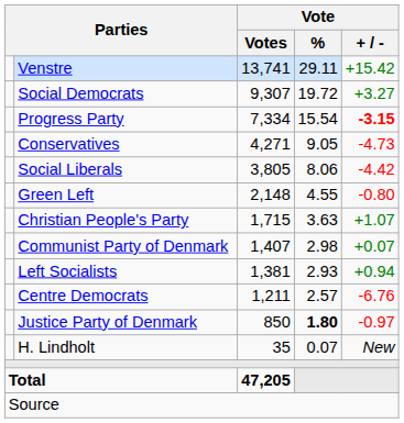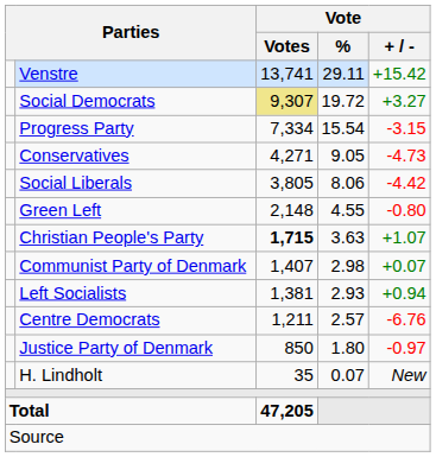Social Democrats | Vote / Votes: no background -> khaki background
Progress Party | Vote / + / -: bold -> normal
Christian People's Party | Vote / Votes: normal -> bold
Justice Party of Denmark | Vote / %: bold -> normal
